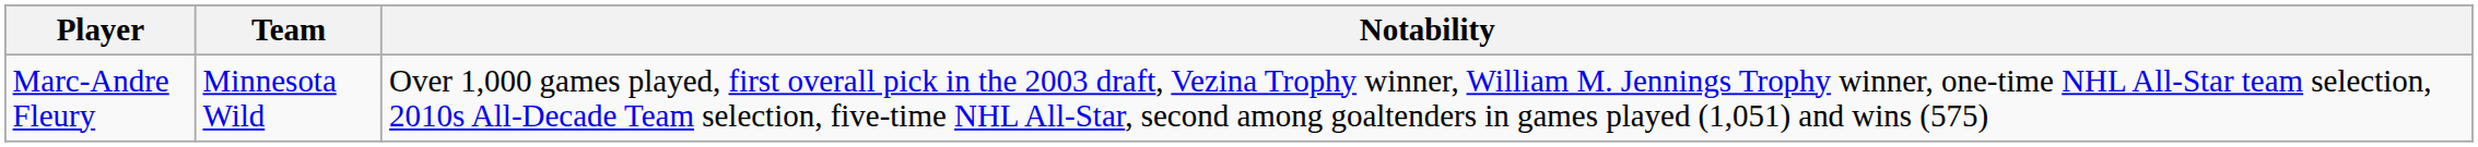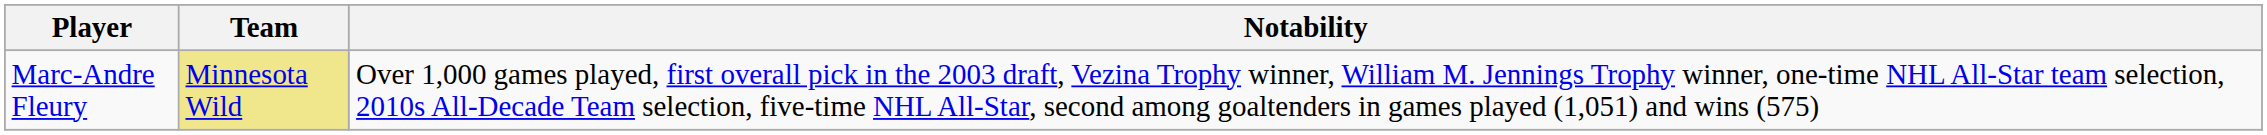row 2 | Team: no background -> khaki background
